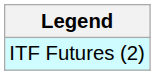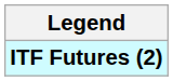row 2 | column 1: normal -> bold
